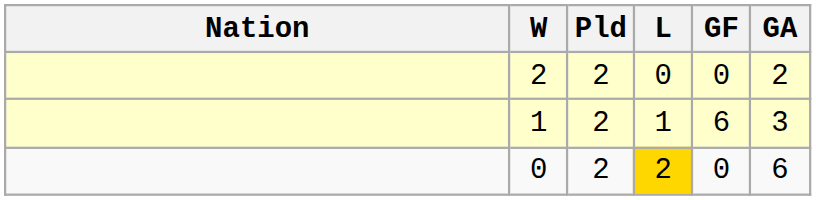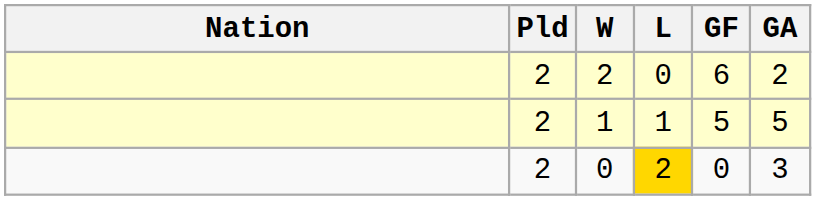columns swapped: Pld <-> W
row 2 | GF: 0 -> 6
row 3 | GF: 6 -> 5
row 3 | GA: 3 -> 5
row 4 | GA: 6 -> 3
